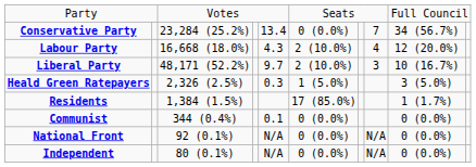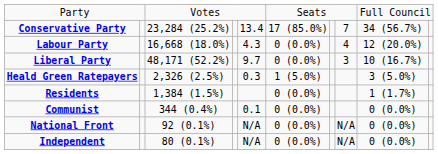Conservative Party | column 6: 0 (0.0%) -> 17 (85.0%)
Labour Party | column 6: 2 (10.0%) -> 0 (0.0%)
Liberal Party | column 6: 2 (10.0%) -> 0 (0.0%)
Residents | column 6: 17 (85.0%) -> 0 (0.0%)
